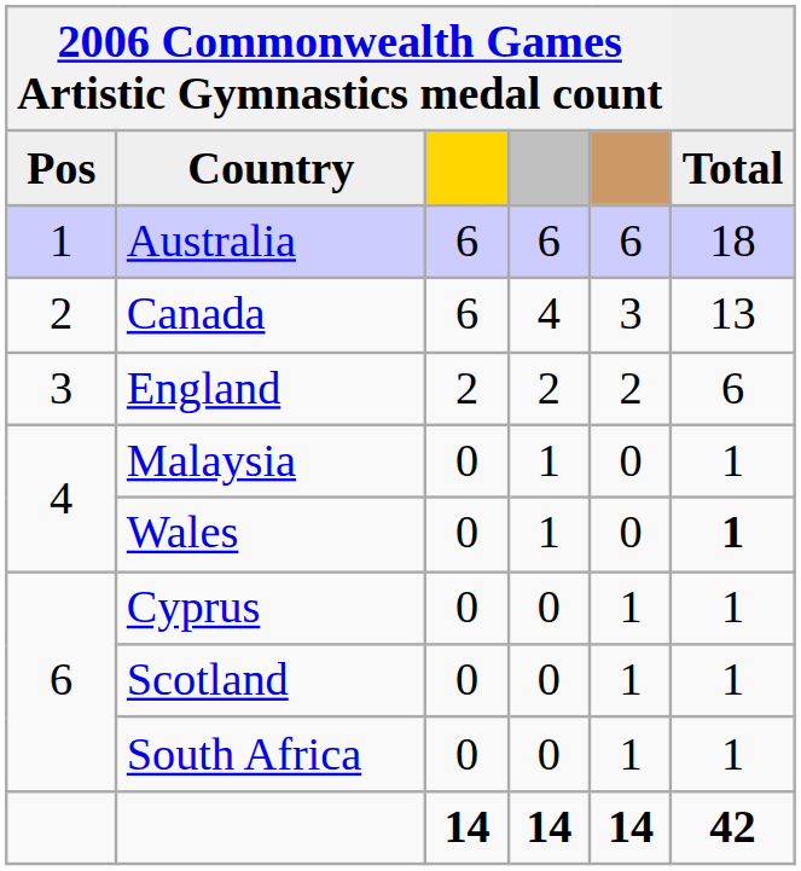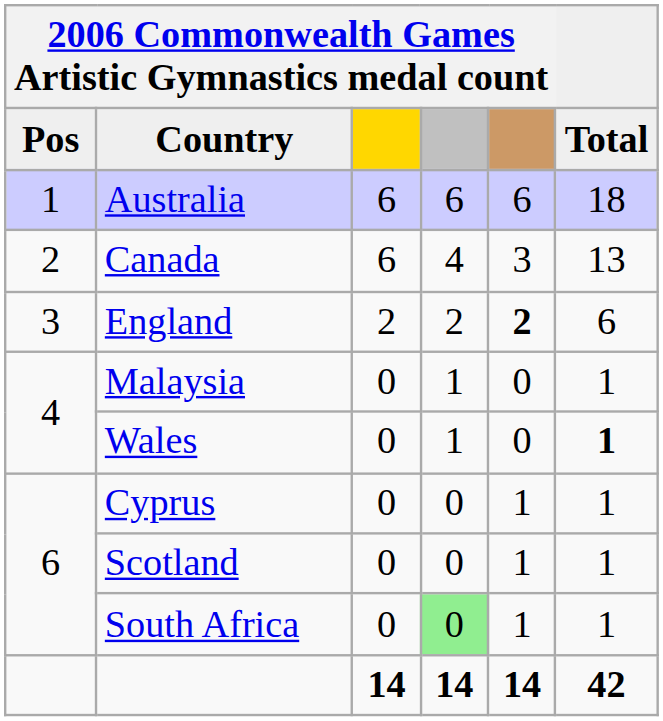England | column 5: normal -> bold
South Africa | column 4: no background -> lightgreen background
